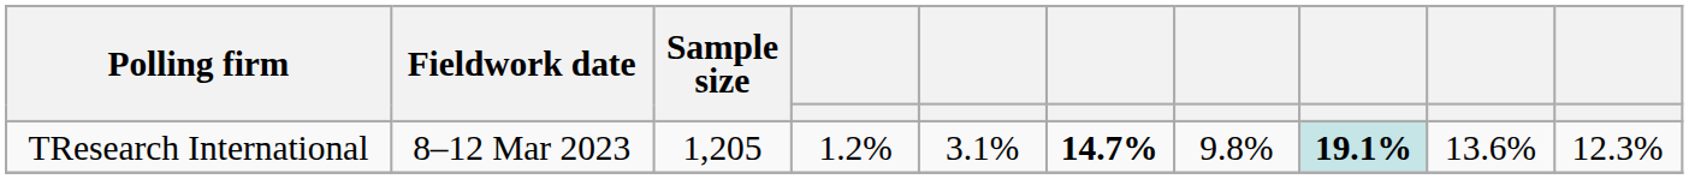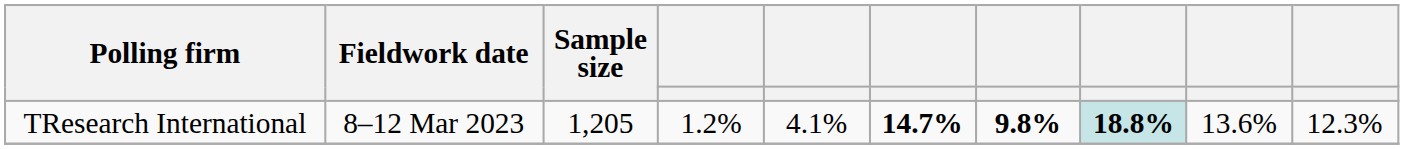TResearch International | column 5: 3.1% -> 4.1%
TResearch International | column 7: normal -> bold
TResearch International | column 8: 19.1% -> 18.8%
